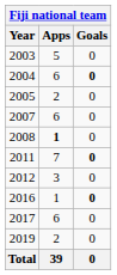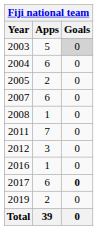2003 | Goals: no background -> lightgrey background
2004 | Goals: bold -> normal
2008 | Apps: bold -> normal
2011 | Goals: bold -> normal
2016 | Goals: bold -> normal
2017 | Goals: normal -> bold
